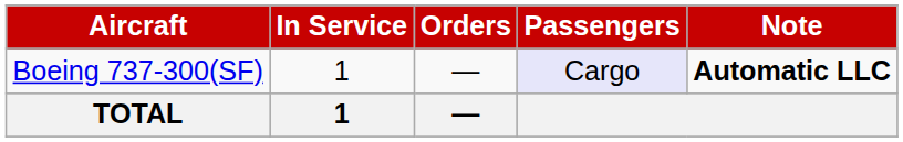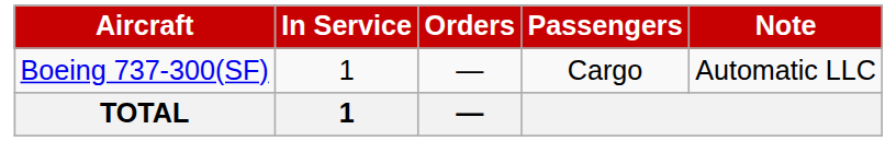Boeing 737-300(SF) | Passengers: lavender background -> no background
Boeing 737-300(SF) | Note: bold -> normal
